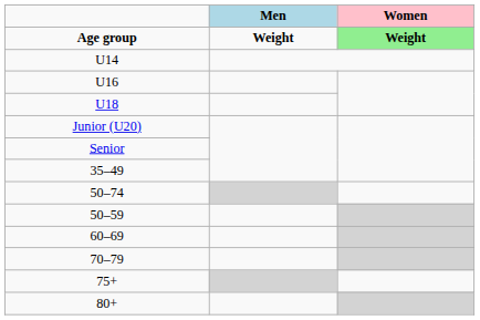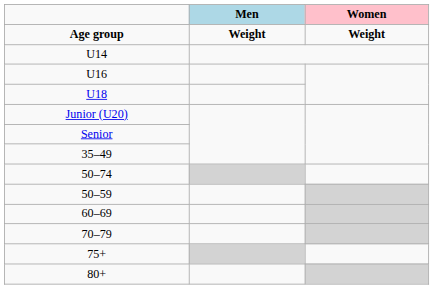Age group | column 3: lightgreen background -> no background
